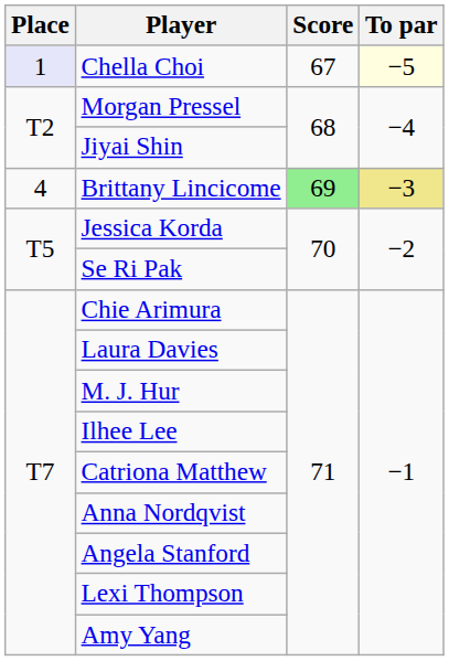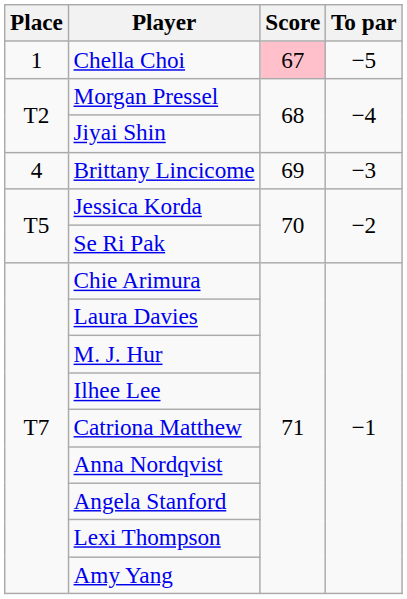Chella Choi | Place: lavender background -> no background
Chella Choi | Score: no background -> pink background
Chella Choi | To par: lightyellow background -> no background
Brittany Lincicome | Score: lightgreen background -> no background
Brittany Lincicome | To par: khaki background -> no background
